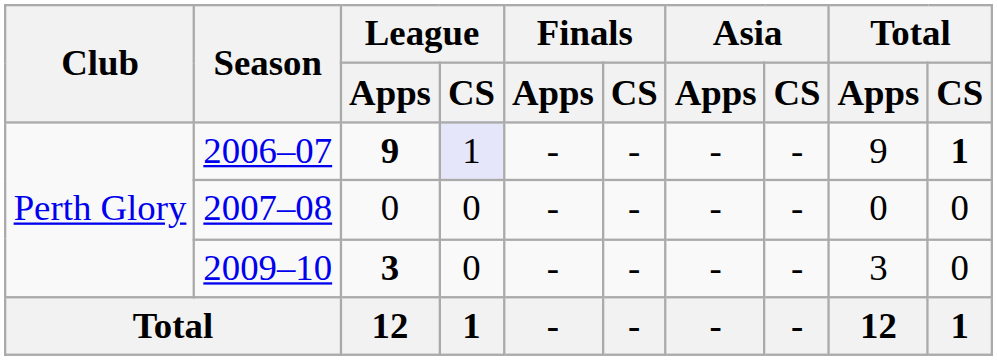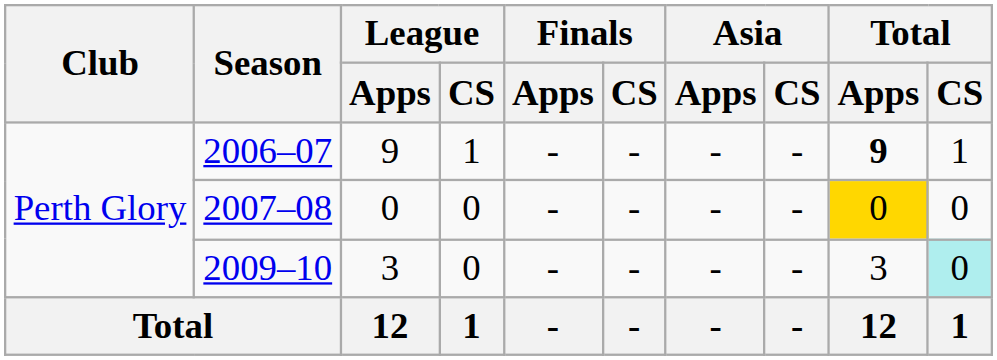2006–07 | League / Apps: bold -> normal
2006–07 | League / CS: lavender background -> no background
2006–07 | Total / Apps: normal -> bold
2006–07 | Total / CS: bold -> normal
2007–08 | Total / Apps: no background -> gold background
2009–10 | League / Apps: bold -> normal
2009–10 | Total / CS: no background -> paleturquoise background
